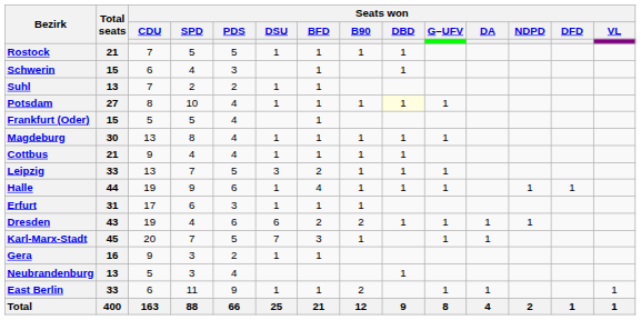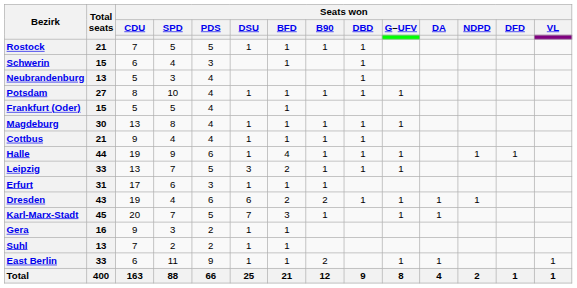rows swapped: Neubrandenburg <-> Suhl
Potsdam | Seats won / DBD: lightyellow background -> no background
rows swapped: Halle <-> Leipzig
